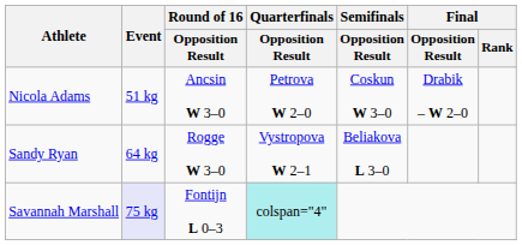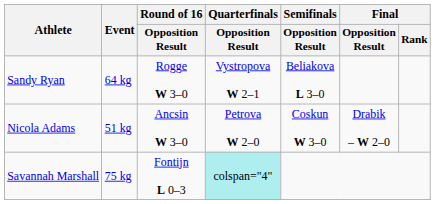rows swapped: Nicola Adams <-> Sandy Ryan
Savannah Marshall | Event: lavender background -> no background
